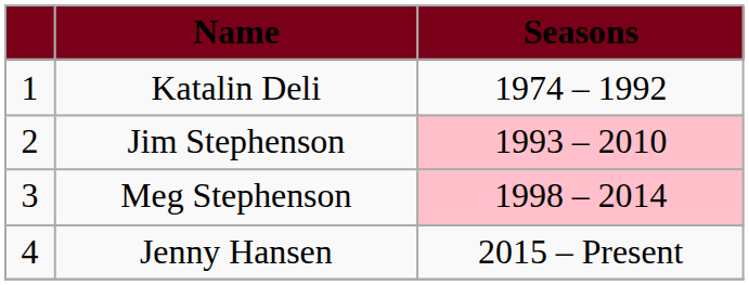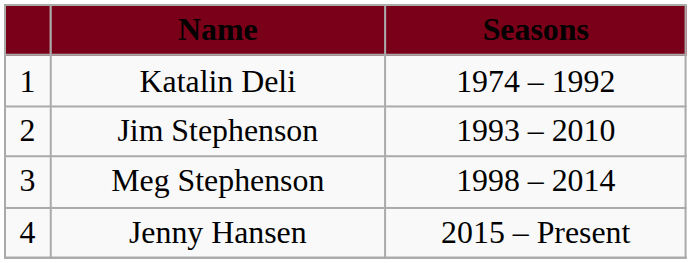Jim Stephenson | Seasons: pink background -> no background
Meg Stephenson | Seasons: pink background -> no background
